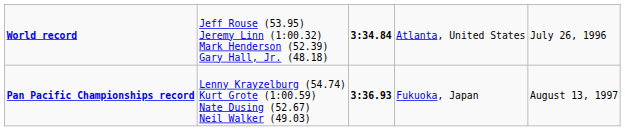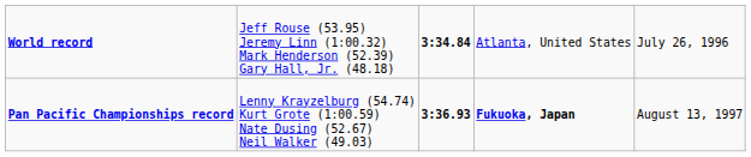Pan Pacific Championships record | column 4: normal -> bold
